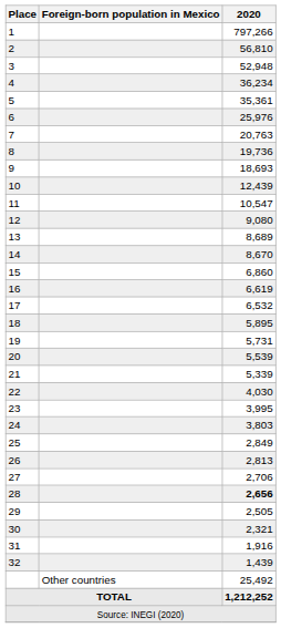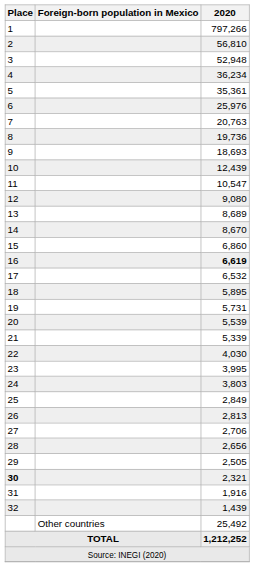16 | 2020: normal -> bold
28 | 2020: bold -> normal
30 | Place: normal -> bold
